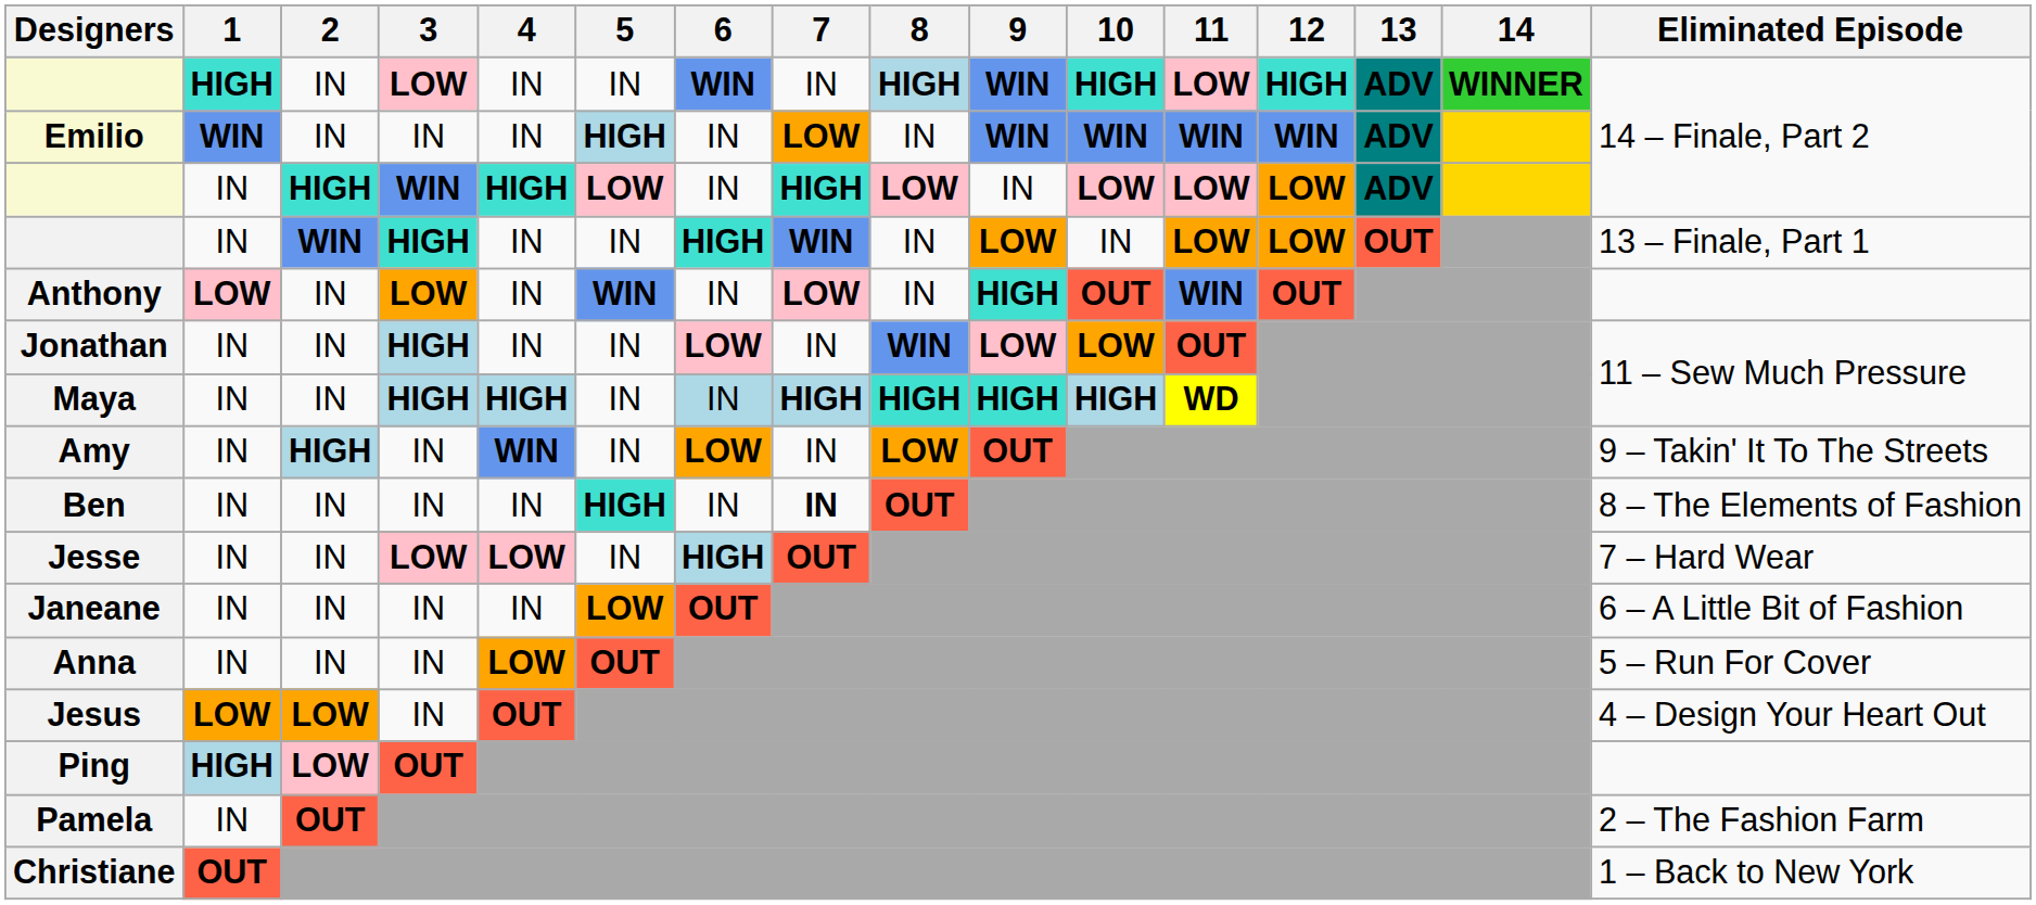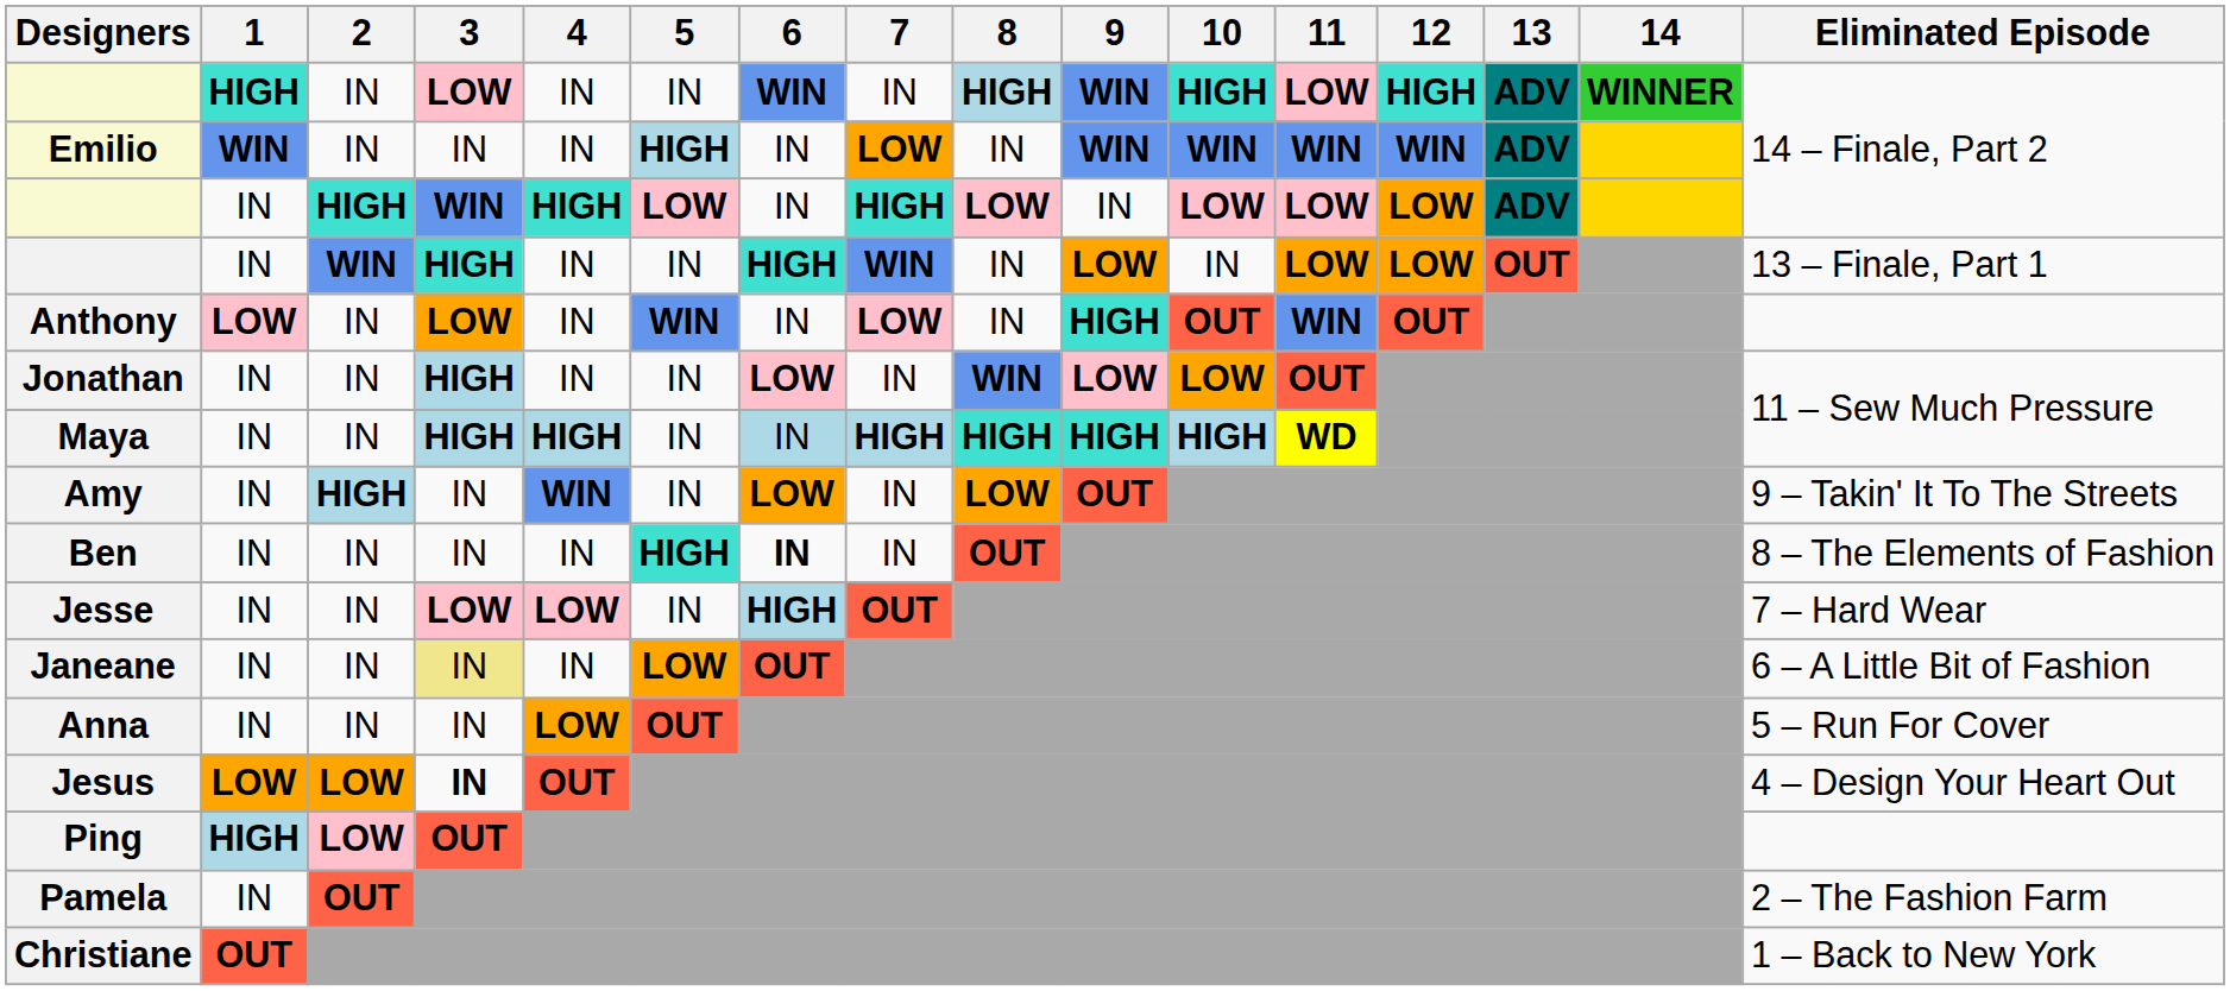Ben | 6: normal -> bold
Ben | 7: bold -> normal
Janeane | 3: no background -> khaki background
Jesus | 3: normal -> bold
